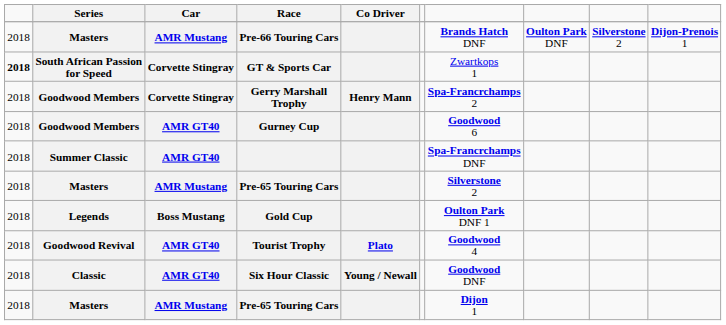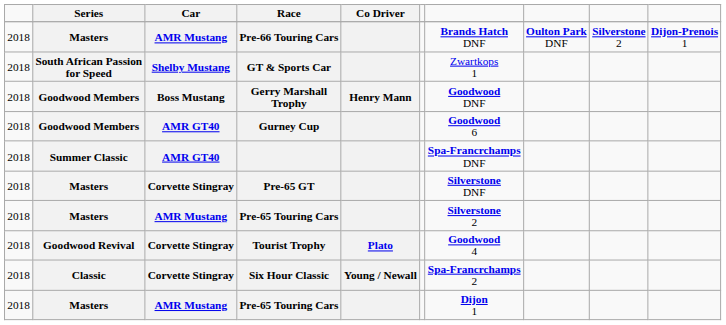GT & Sports Car | column 1: bold -> normal
GT & Sports Car | Car: Corvette Stingray -> Shelby Mustang
Gerry Marshall Trophy | Car: Corvette Stingray -> Boss Mustang
Gerry Marshall Trophy | column 7: Spa-Francrchamps 2 -> Goodwood DNF
+ row: 2018 | Masters | Corvette Stingray | Pre-65 GT | Silverstone DNF
- row: 2018 | Legends | Boss Mustang | Gold Cup | Oulton Park DNF 1
Tourist Trophy | Car: AMR GT40 -> Corvette Stingray
Six Hour Classic | Car: AMR GT40 -> Corvette Stingray
Six Hour Classic | column 7: Goodwood DNF -> Spa-Francrchamps 2
